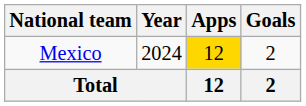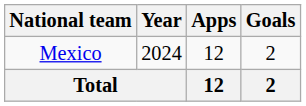Mexico | Apps: gold background -> no background
